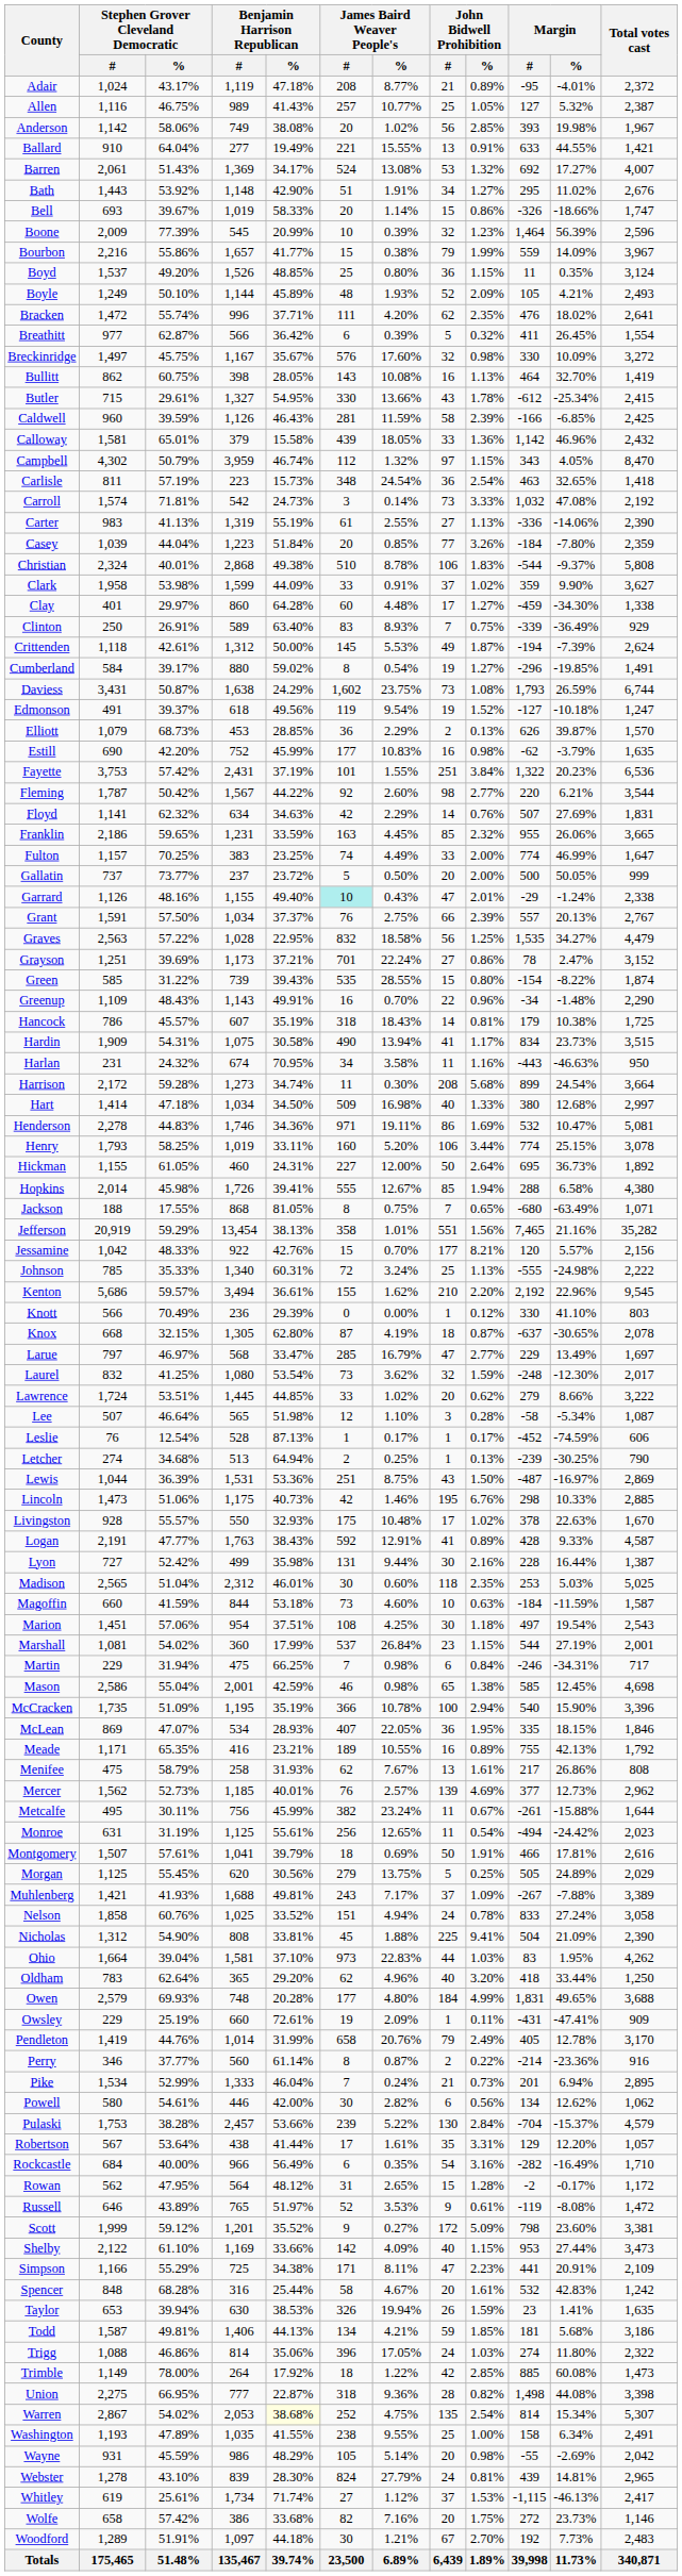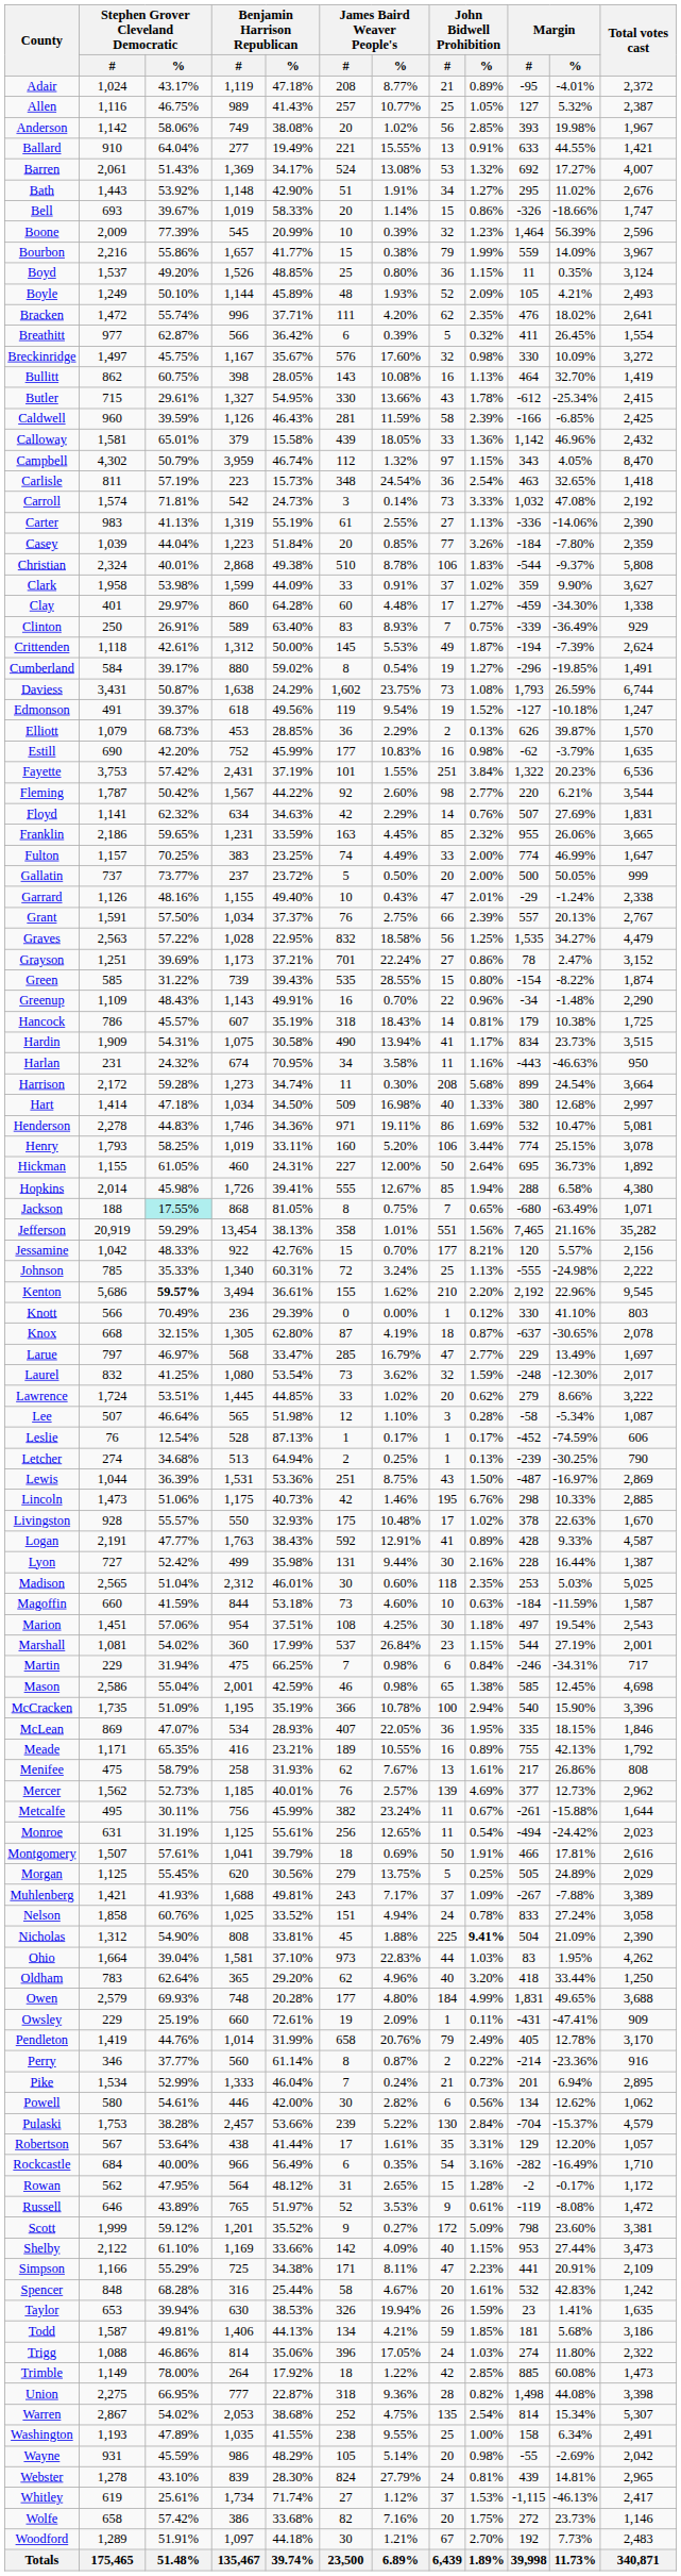Garrard | James Baird Weaver People's / #: paleturquoise background -> no background
Jackson | Stephen Grover Cleveland Democratic / %: no background -> paleturquoise background
Kenton | Stephen Grover Cleveland Democratic / %: normal -> bold
Nicholas | John Bidwell Prohibition / %: normal -> bold
Warren | Benjamin Harrison Republican / %: lightyellow background -> no background
